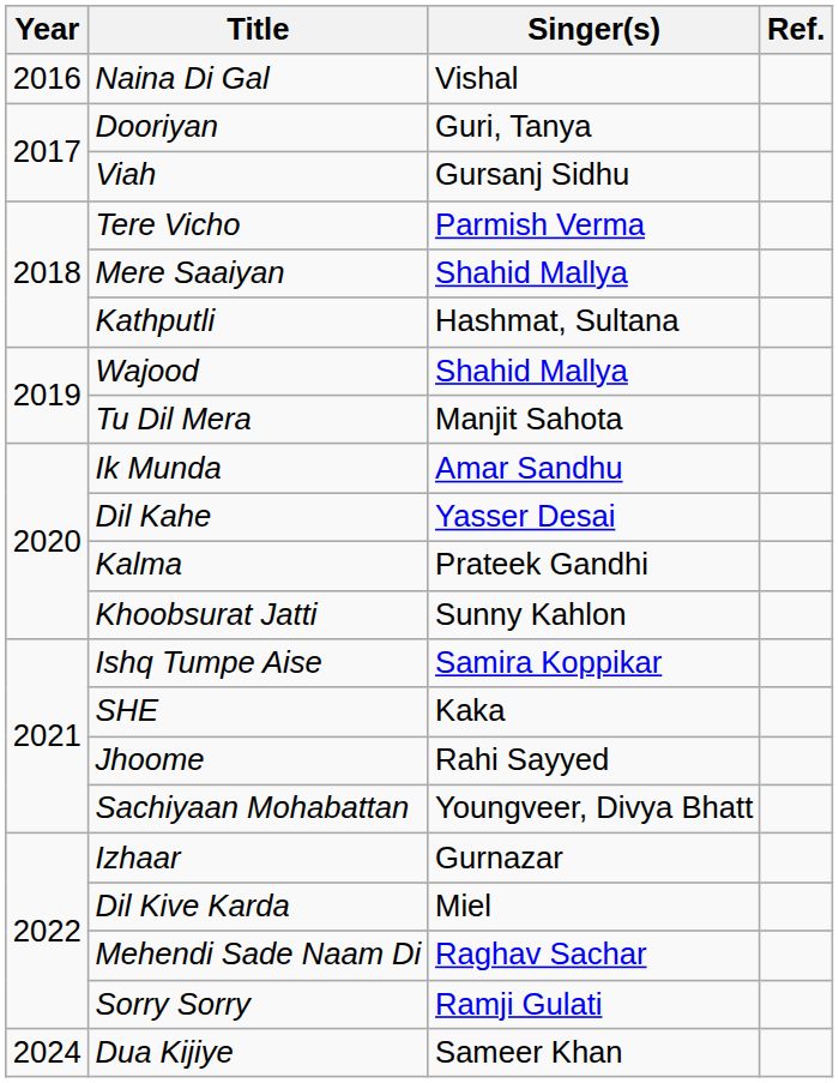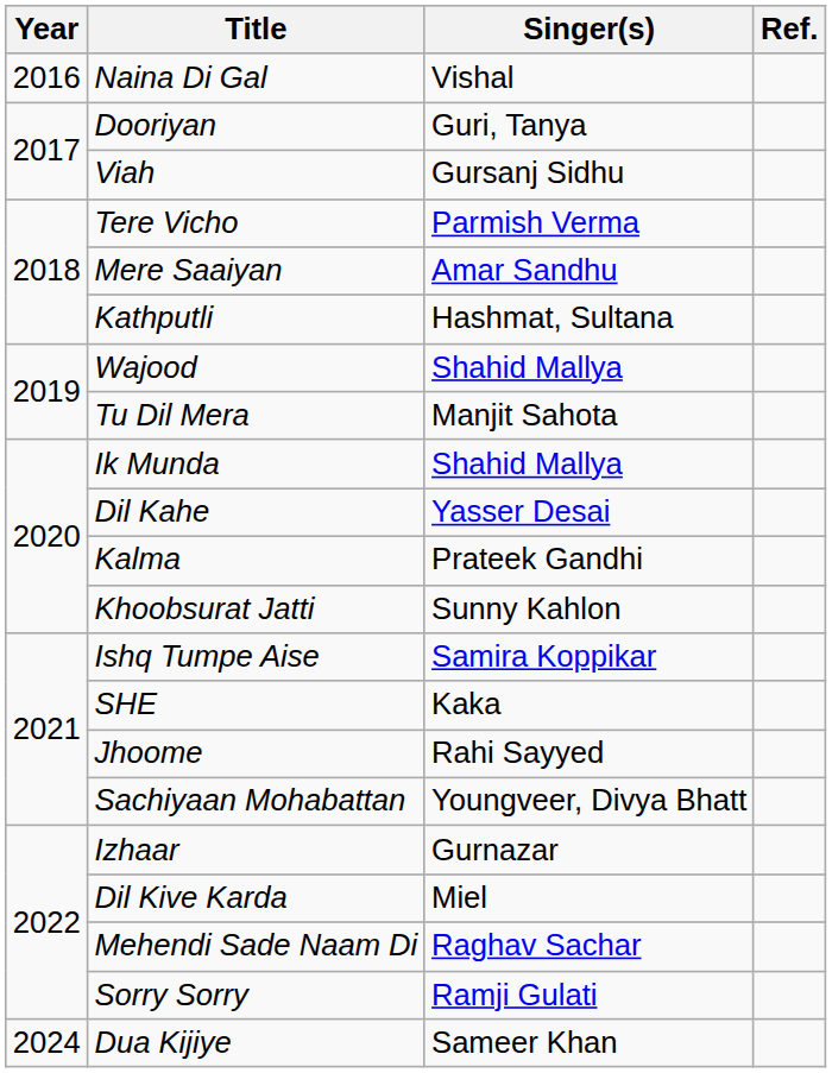Mere Saaiyan | Singer(s): Shahid Mallya -> Amar Sandhu
Ik Munda | Singer(s): Amar Sandhu -> Shahid Mallya
